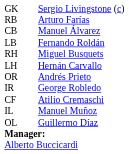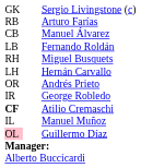CF | column 1: normal -> bold
OL | column 1: no background -> pink background
